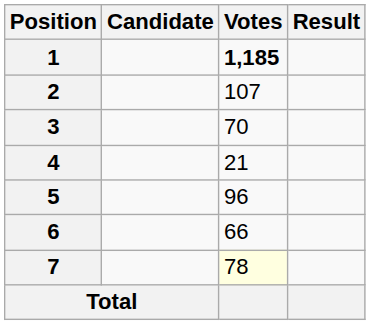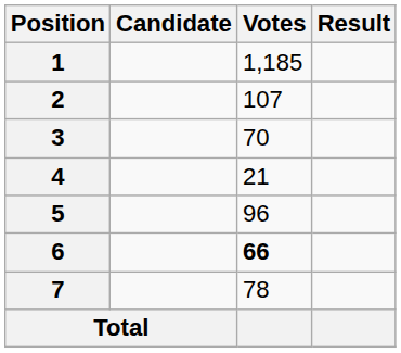1 | Votes: bold -> normal
6 | Votes: normal -> bold
7 | Votes: lightyellow background -> no background
